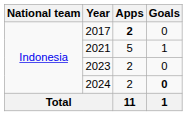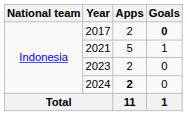2017 | Apps: bold -> normal
2017 | Goals: normal -> bold
2024 | Apps: normal -> bold
2024 | Goals: bold -> normal
